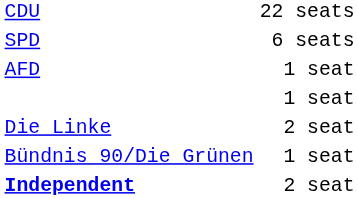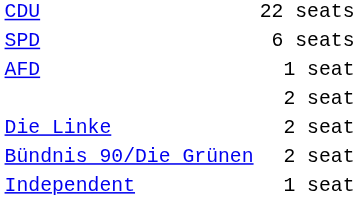row 4 | column 2: 1 seat -> 2 seat
row 6 | column 2: 1 seat -> 2 seat
row 7 | column 1: bold -> normal
row 7 | column 2: 2 seat -> 1 seat
